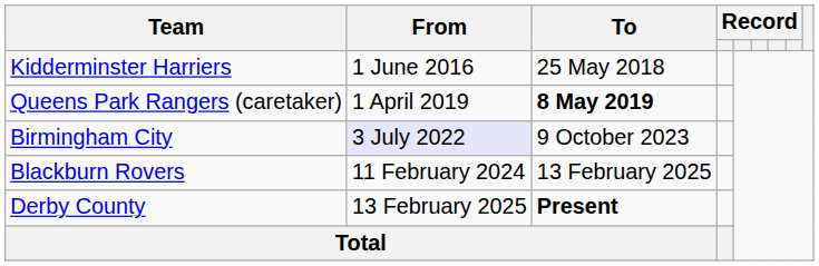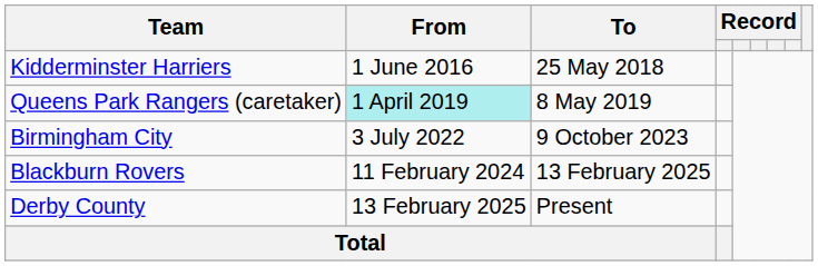Queens Park Rangers (caretaker) | From: no background -> paleturquoise background
Queens Park Rangers (caretaker) | To: bold -> normal
Birmingham City | From: lavender background -> no background
Derby County | To: bold -> normal
